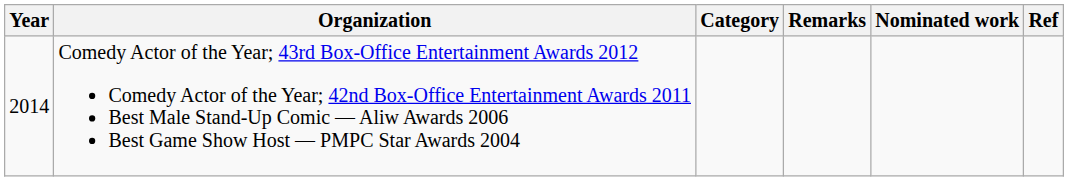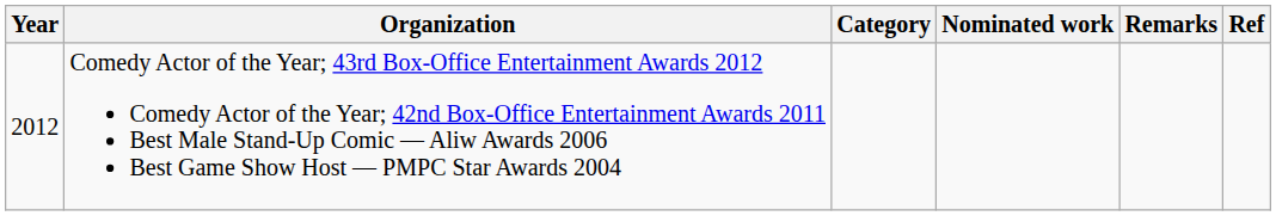columns swapped: Nominated work <-> Remarks
row 2 | Year: 2014 -> 2012
